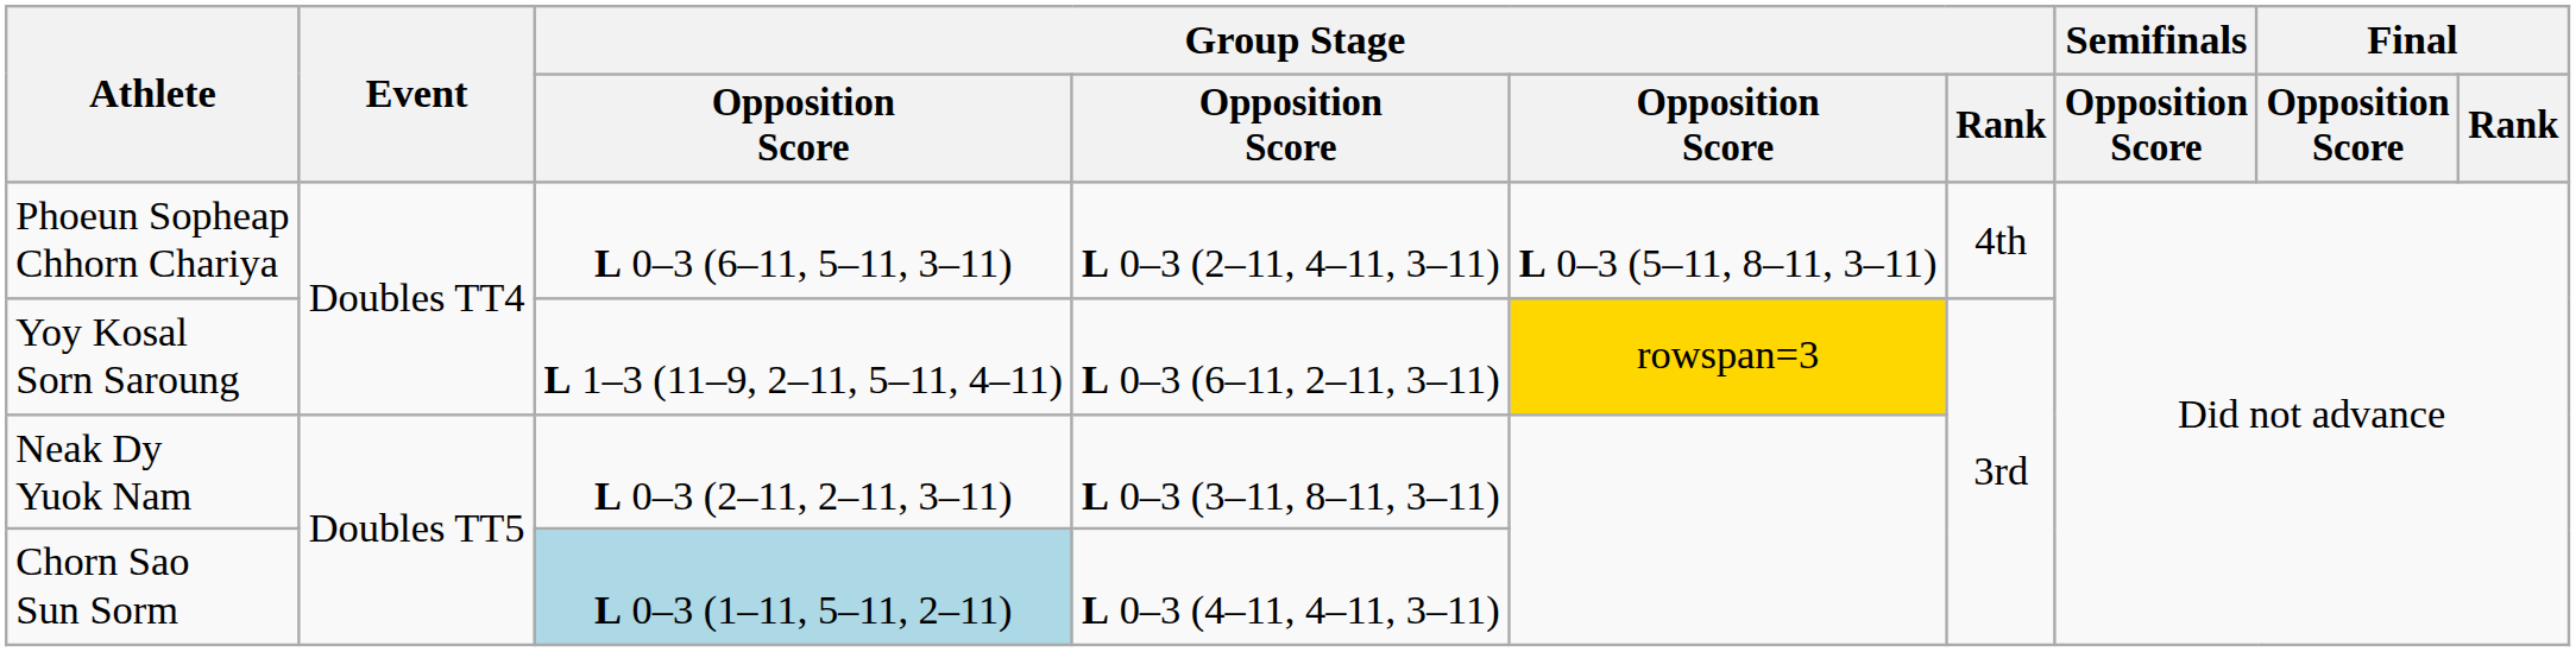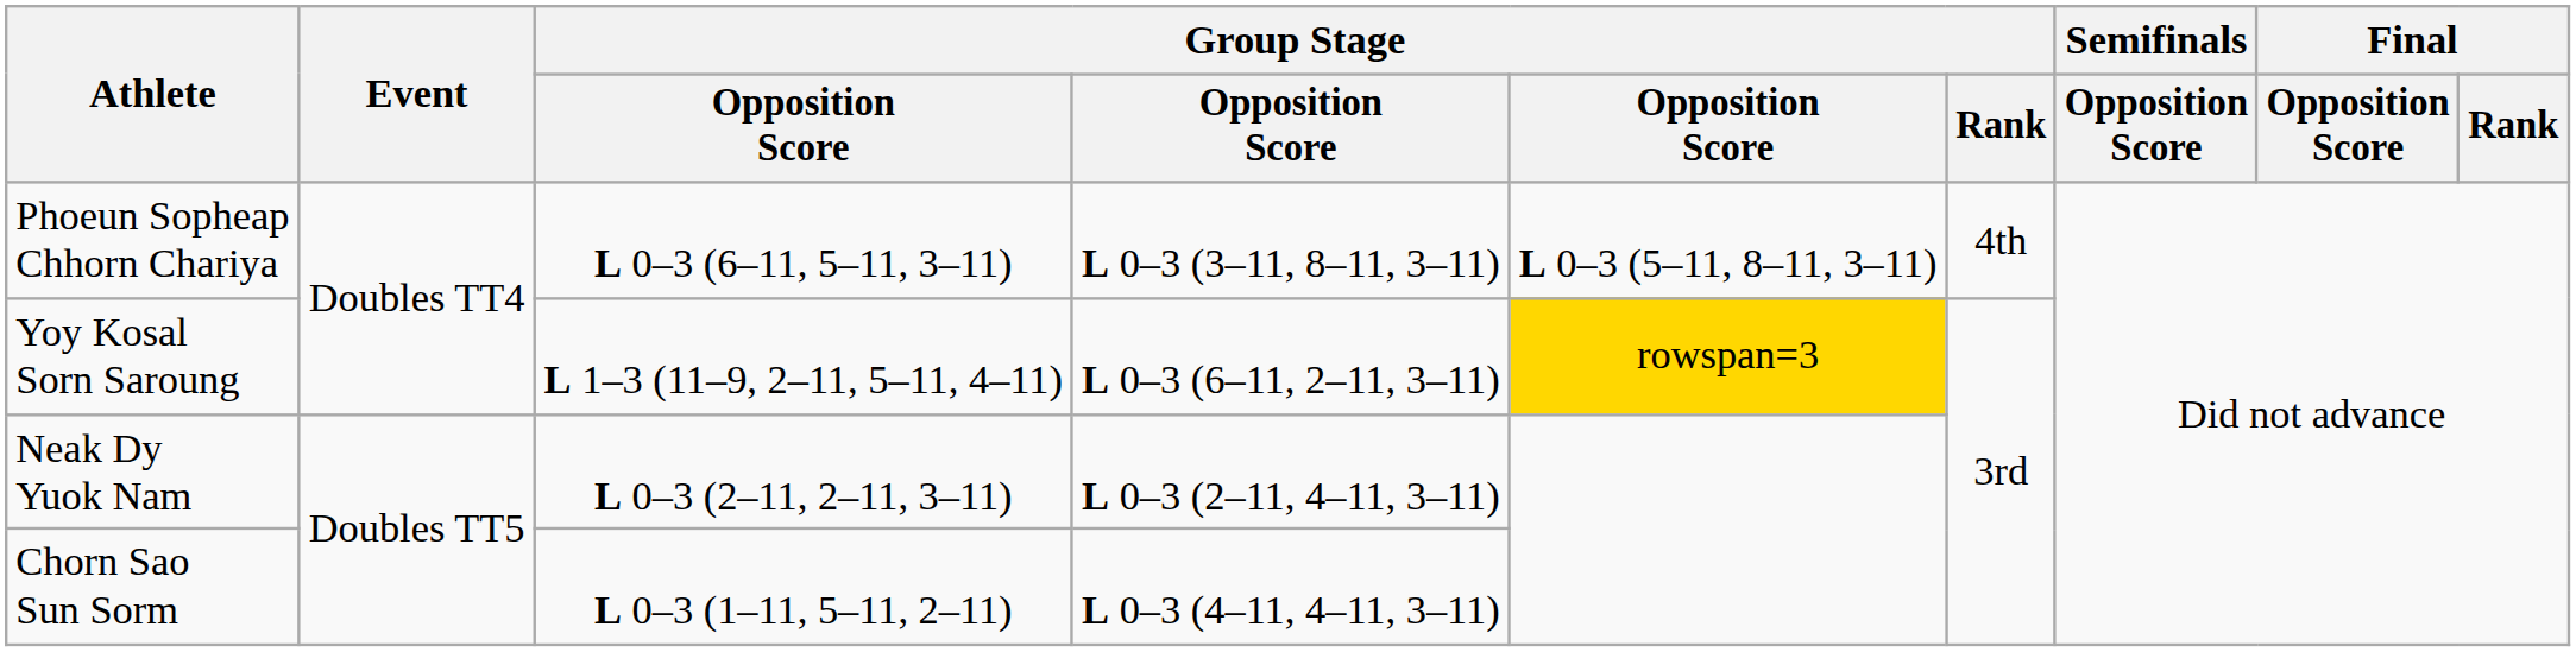Phoeun Sopheap Chhorn Chariya | column 4: L 0–3 (2–11, 4–11, 3–11) -> L 0–3 (3–11, 8–11, 3–11)
Neak Dy Yuok Nam | column 4: L 0–3 (3–11, 8–11, 3–11) -> L 0–3 (2–11, 4–11, 3–11)
Chorn Sao Sun Sorm | column 3: lightblue background -> no background
